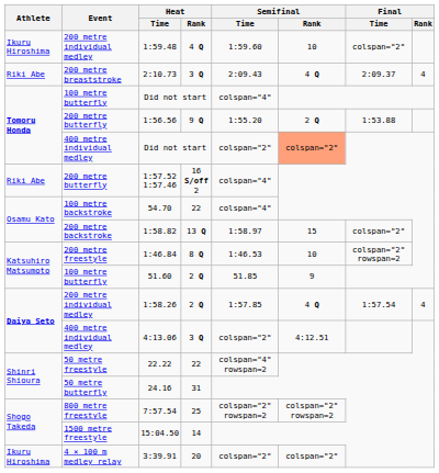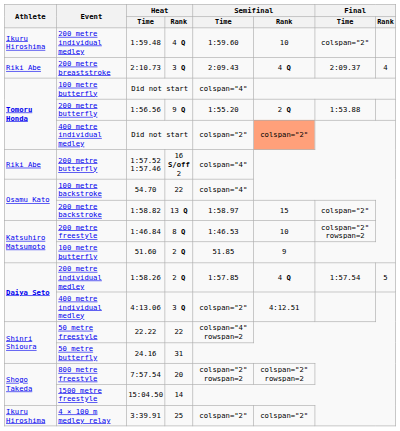1:58.26 | Final / Rank: 4 -> 5
7:57.54 | Heat / Rank: 25 -> 20
3:39.91 | Heat / Rank: 20 -> 25
